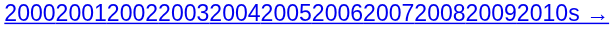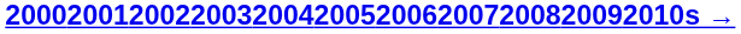row 1 | column 1: normal -> bold
